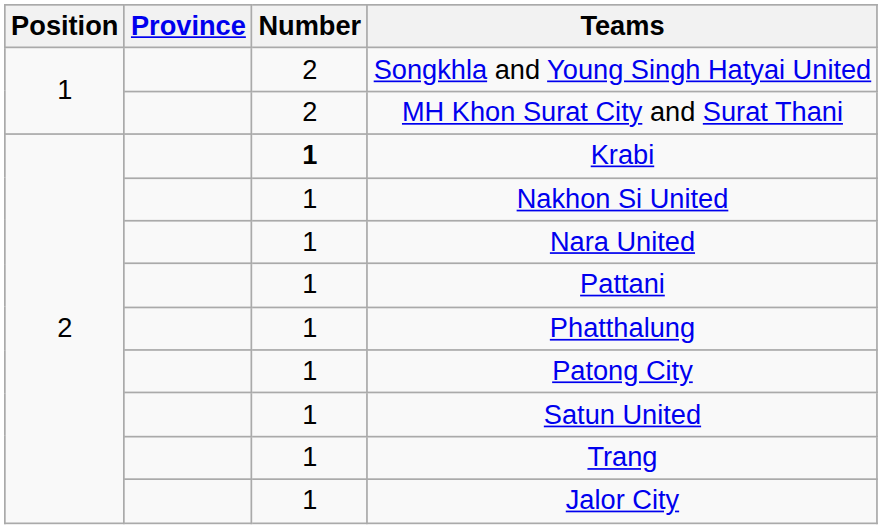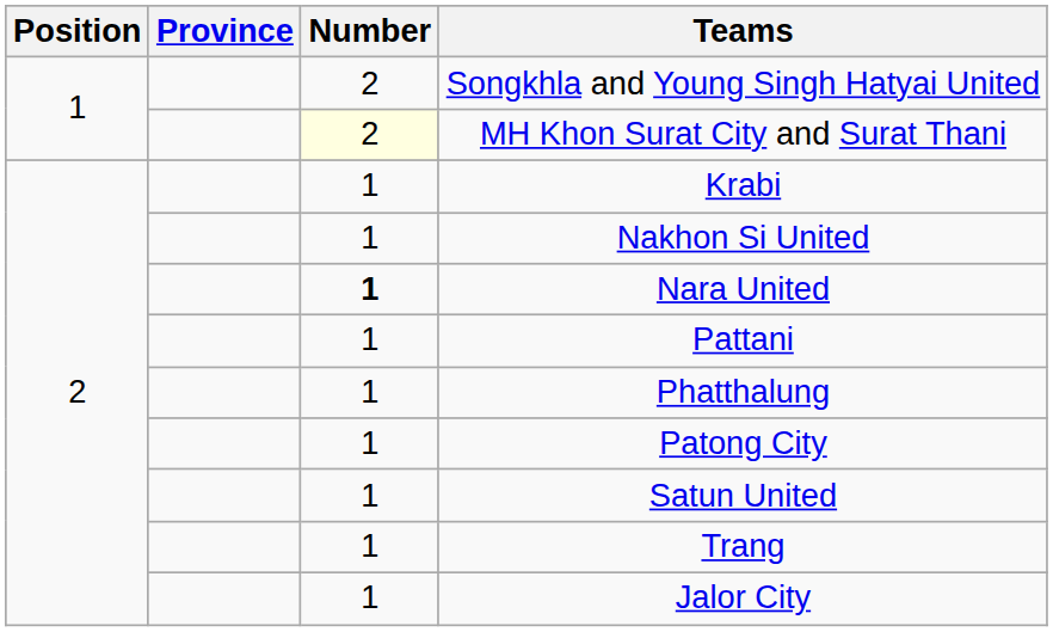MH Khon Surat City and Surat Thani | Number: no background -> lightyellow background
Krabi | Number: bold -> normal
Nara United | Number: normal -> bold
